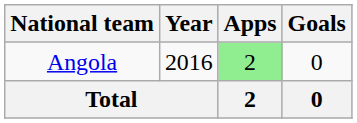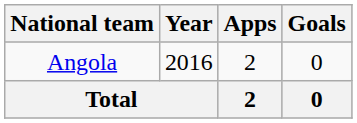Angola | Apps: lightgreen background -> no background
